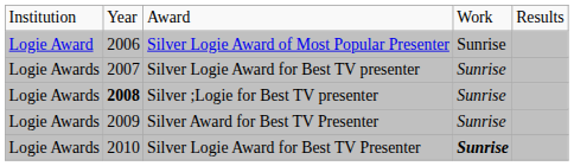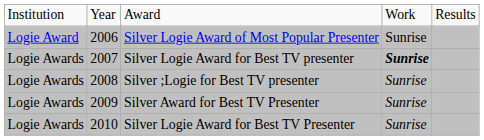Silver Logie Award for Best TV presenter | column 4: normal -> bold
Silver ;Logie for Best TV presenter | column 2: bold -> normal
Silver Logie Award for Best TV Presenter | column 4: bold -> normal
